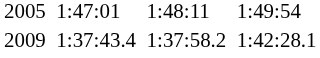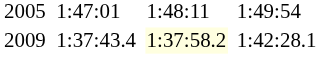2009 | column 3: no background -> lightyellow background
